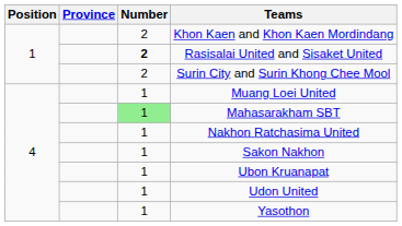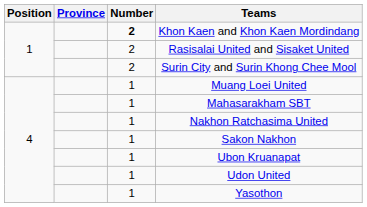Khon Kaen and Khon Kaen Mordindang | Number: normal -> bold
Rasisalai United and Sisaket United | Number: bold -> normal
Mahasarakham SBT | Number: lightgreen background -> no background
